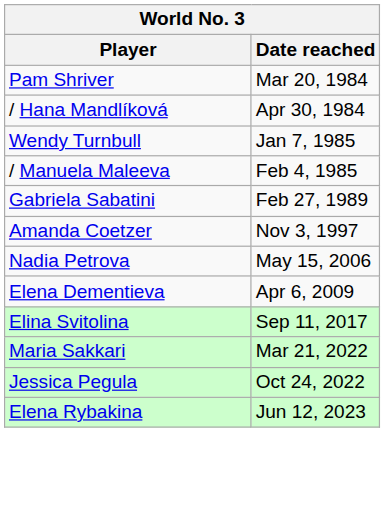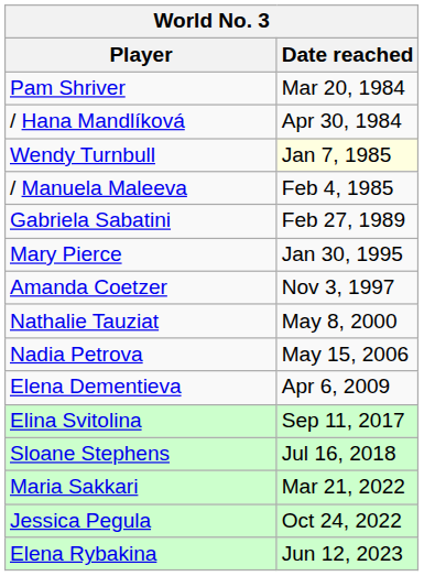Wendy Turnbull | Date reached: no background -> lightyellow background
+ row: Mary Pierce | Jan 30, 1995
+ row: Nathalie Tauziat | May 8, 2000
+ row: Sloane Stephens | Jul 16, 2018
